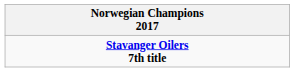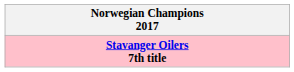row 2 | column 1: no background -> pink background
